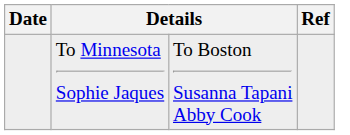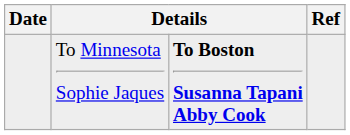To Minnesota Sophie Jaques | column 3: normal -> bold
